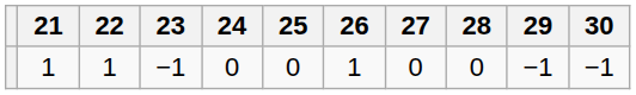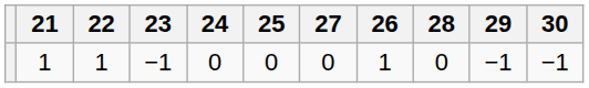columns swapped: 26 <-> 27
